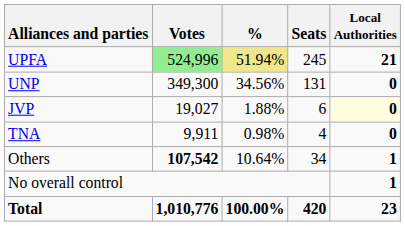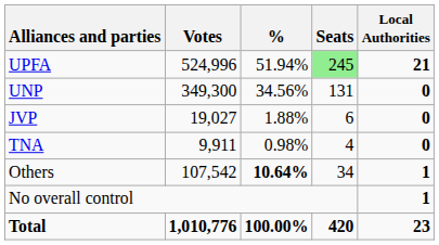UPFA | Votes: lightgreen background -> no background
UPFA | %: khaki background -> no background
UPFA | Seats: no background -> lightgreen background
JVP | Local Authorities: lightyellow background -> no background
Others | Votes: bold -> normal
Others | %: normal -> bold
